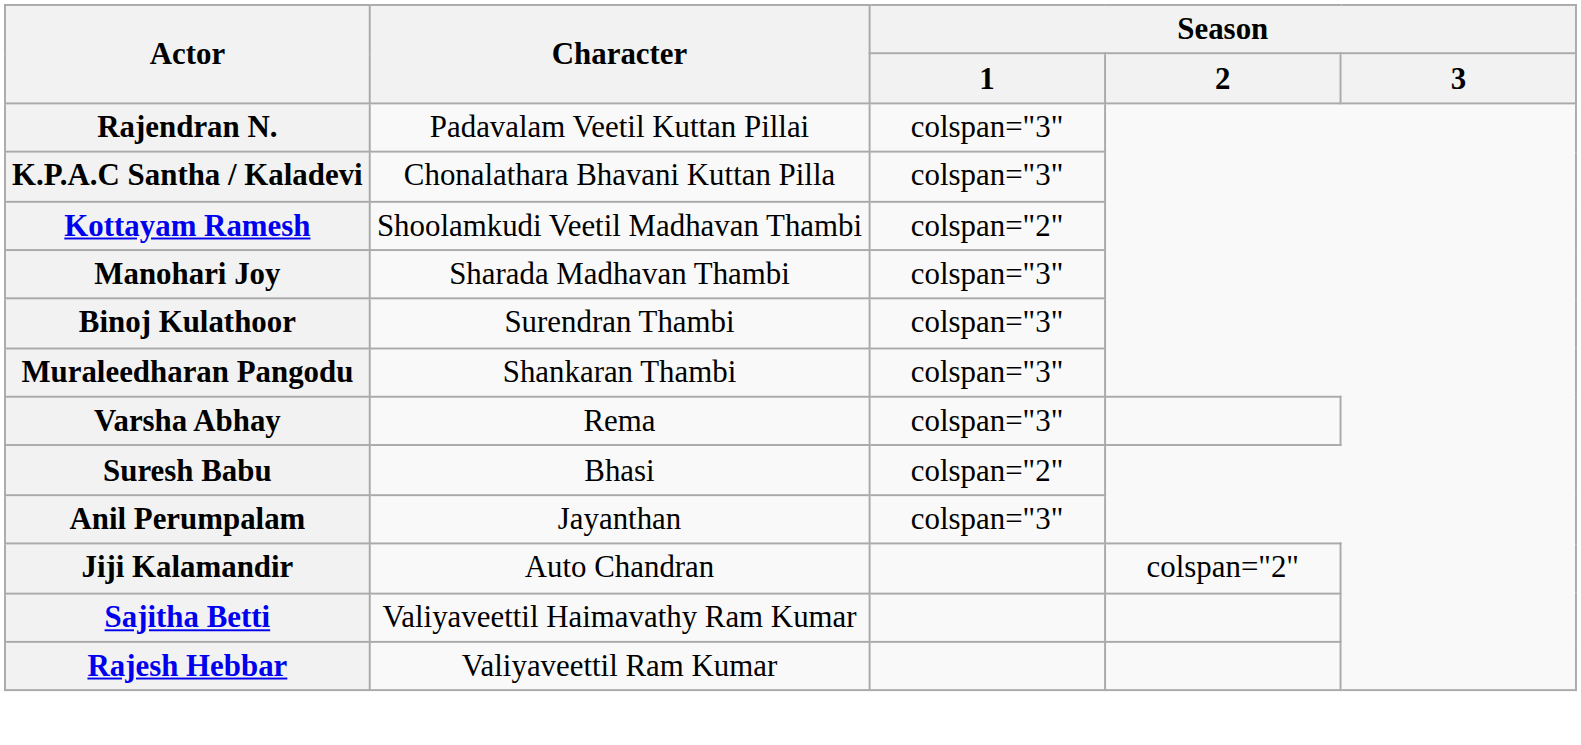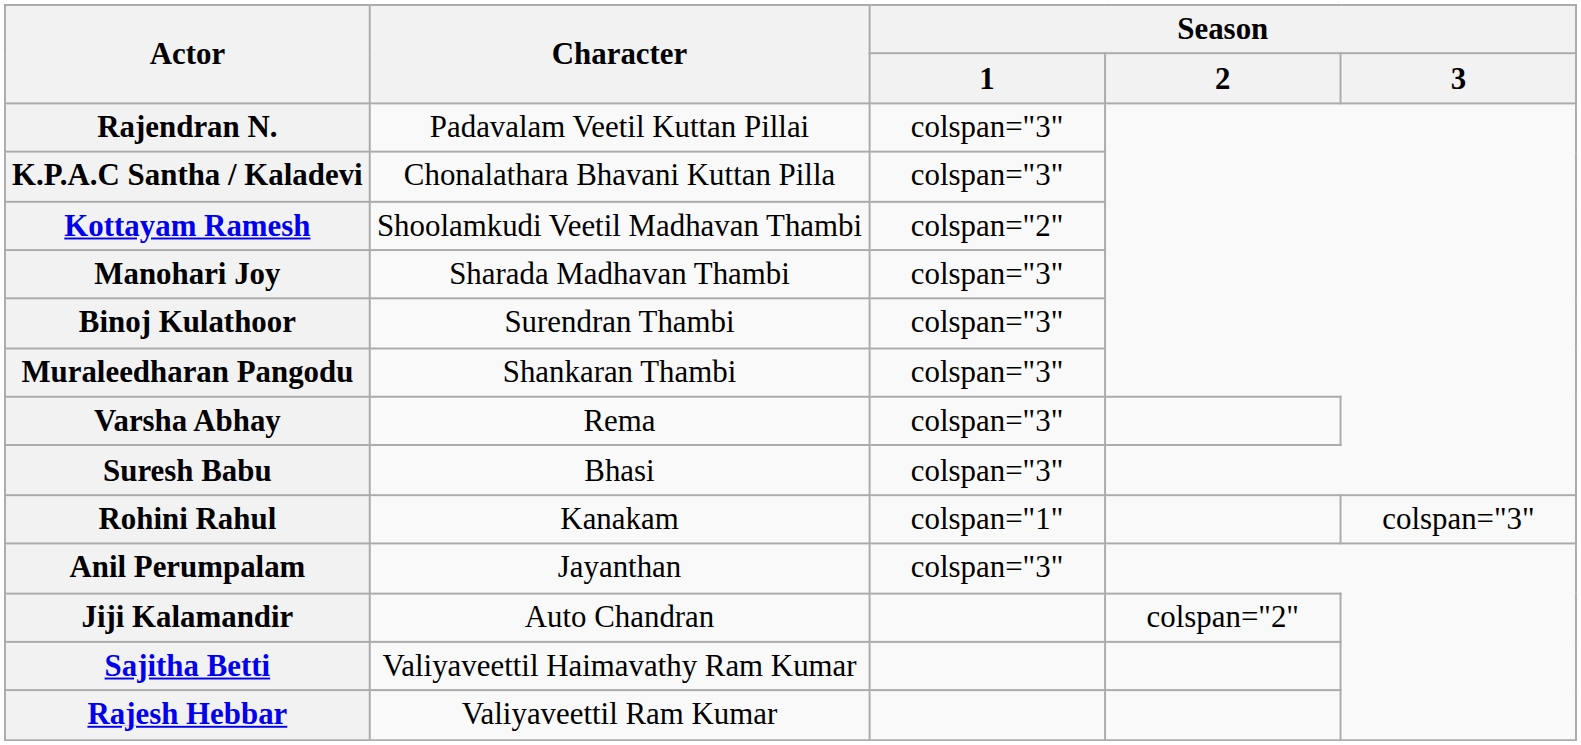Suresh Babu | Season / 1: colspan="2" -> colspan="3"
+ row: Rohini Rahul | Kanakam | colspan="1" | colspan="3"
